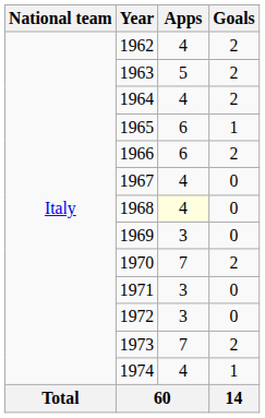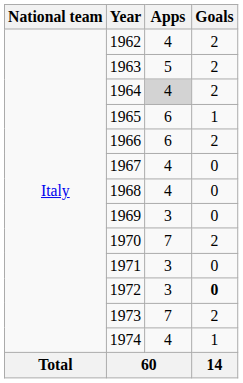1964 | Apps: no background -> lightgrey background
1968 | Apps: lightyellow background -> no background
1972 | Goals: normal -> bold
